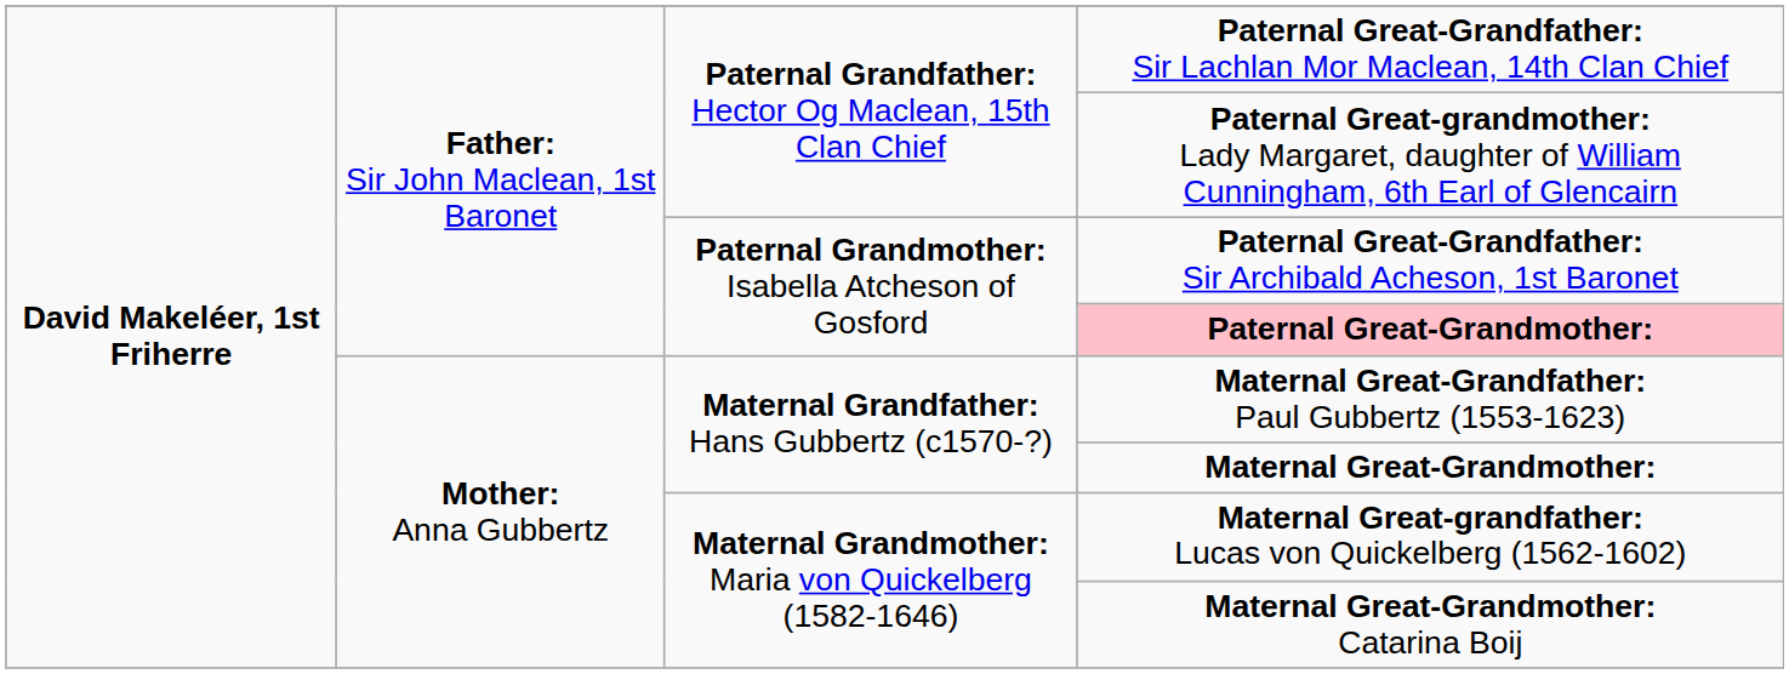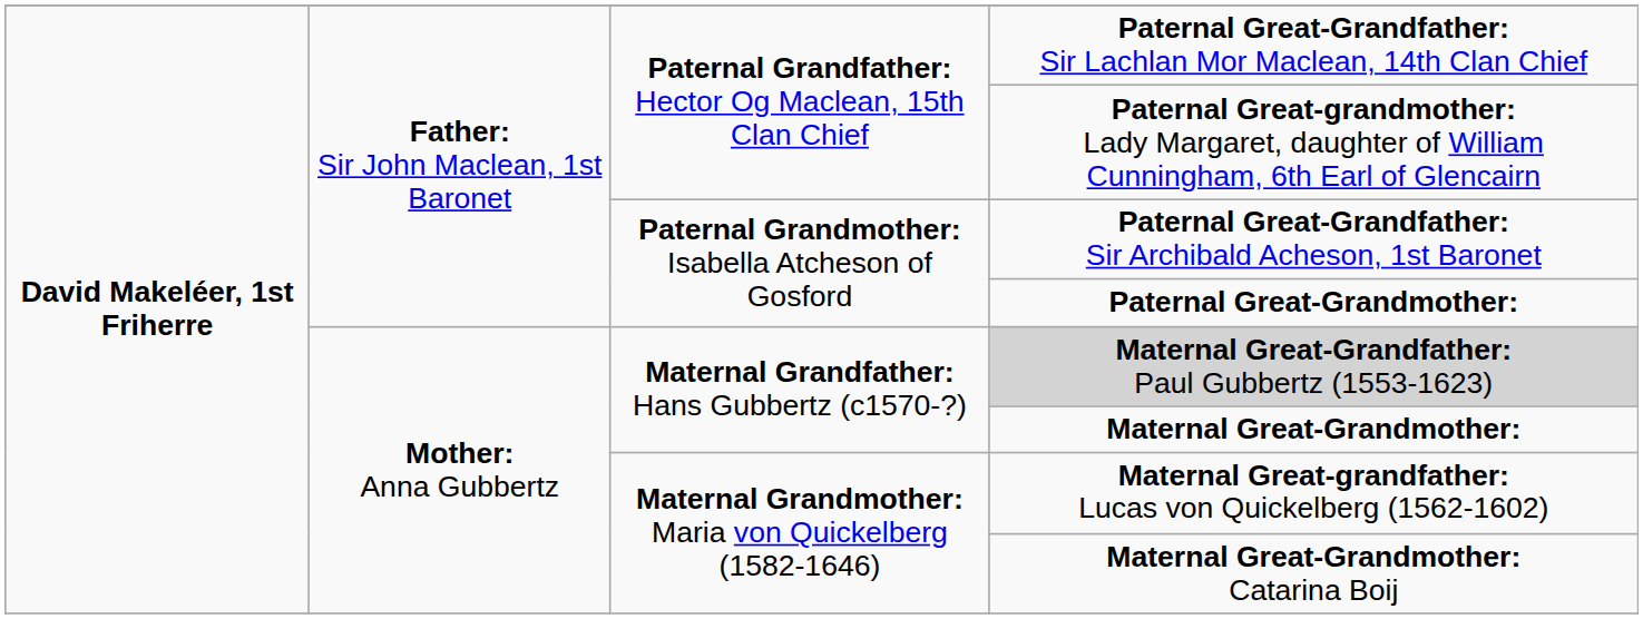Paternal Great-Grandmother: | column 4: pink background -> no background
Maternal Great-Grandfather: Paul Gubbertz (1553-1623) | column 4: no background -> lightgrey background
